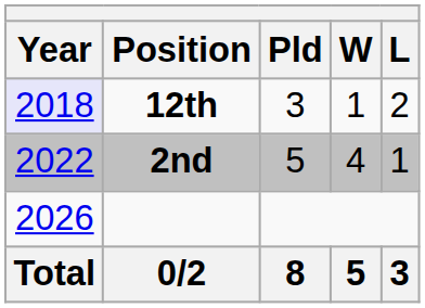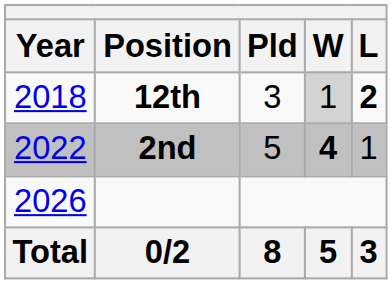12th | Year: lavender background -> no background
12th | W: no background -> lightgrey background
12th | L: normal -> bold
2nd | W: normal -> bold
